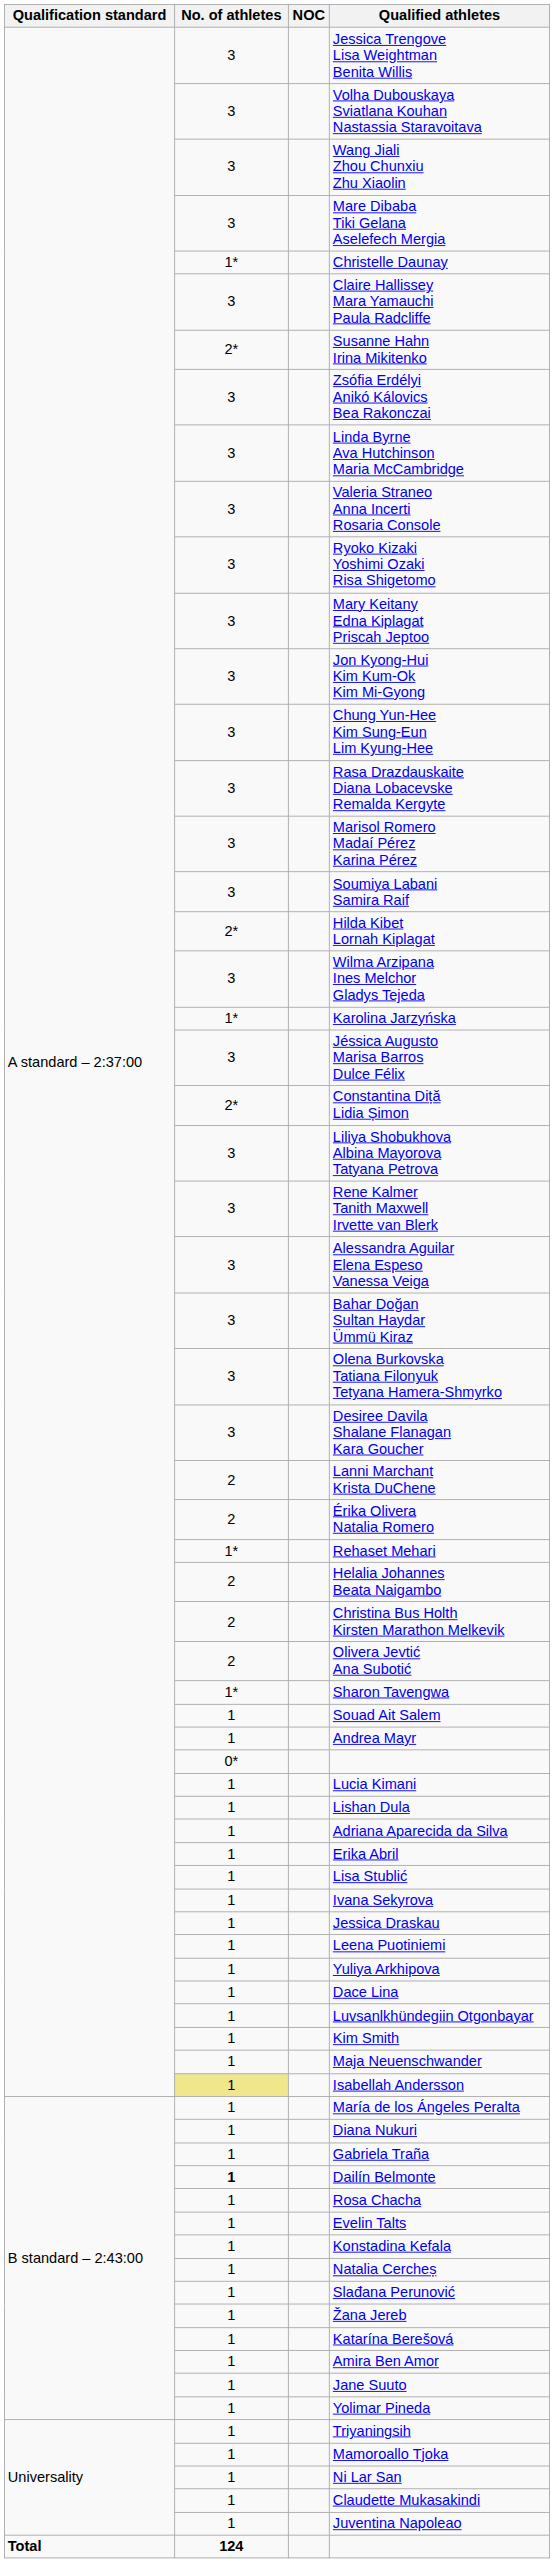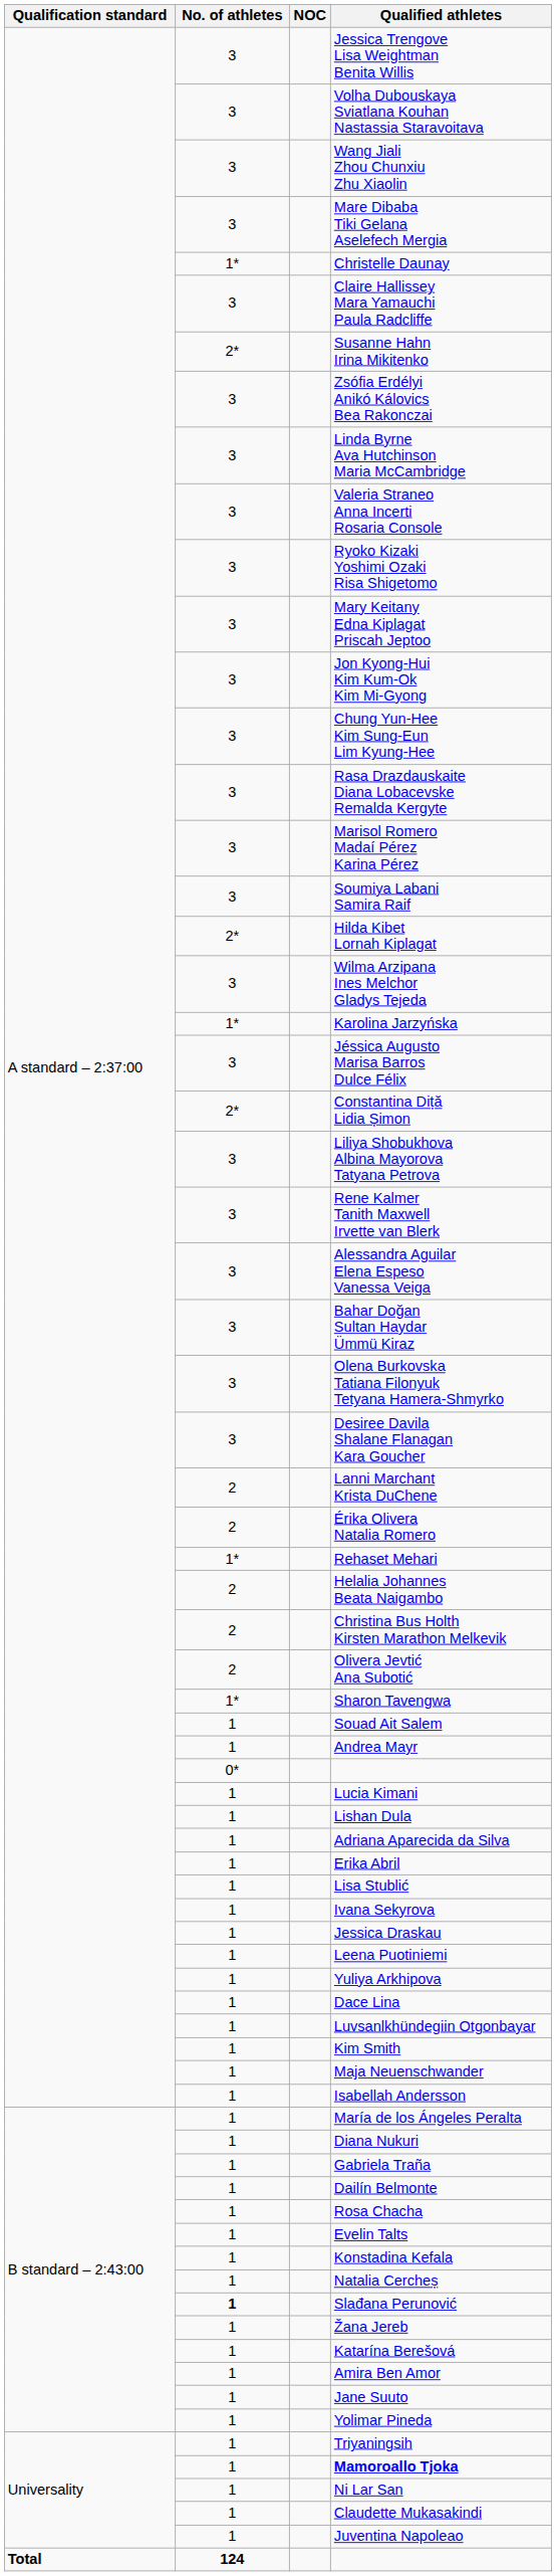Isabellah Andersson | No. of athletes: khaki background -> no background
Dailín Belmonte | No. of athletes: bold -> normal
Slađana Perunović | No. of athletes: normal -> bold
Mamoroallo Tjoka | Qualified athletes: normal -> bold
